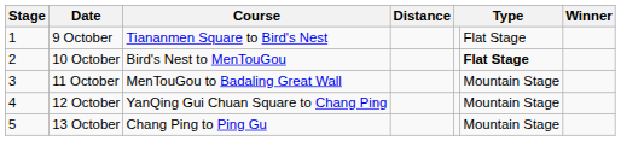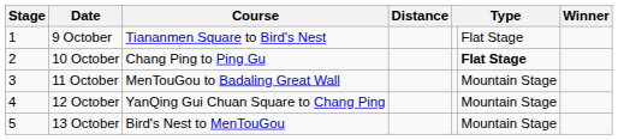10 October | Course: Bird's Nest to MenTouGou -> Chang Ping to Ping Gu
13 October | Course: Chang Ping to Ping Gu -> Bird's Nest to MenTouGou
